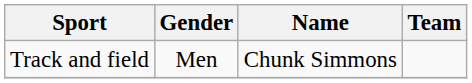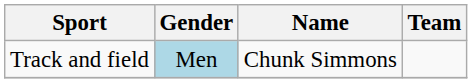Track and field | Gender: no background -> lightblue background
